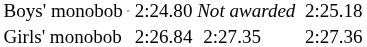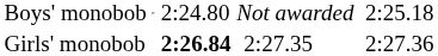Girls' monobob | column 2: normal -> bold
